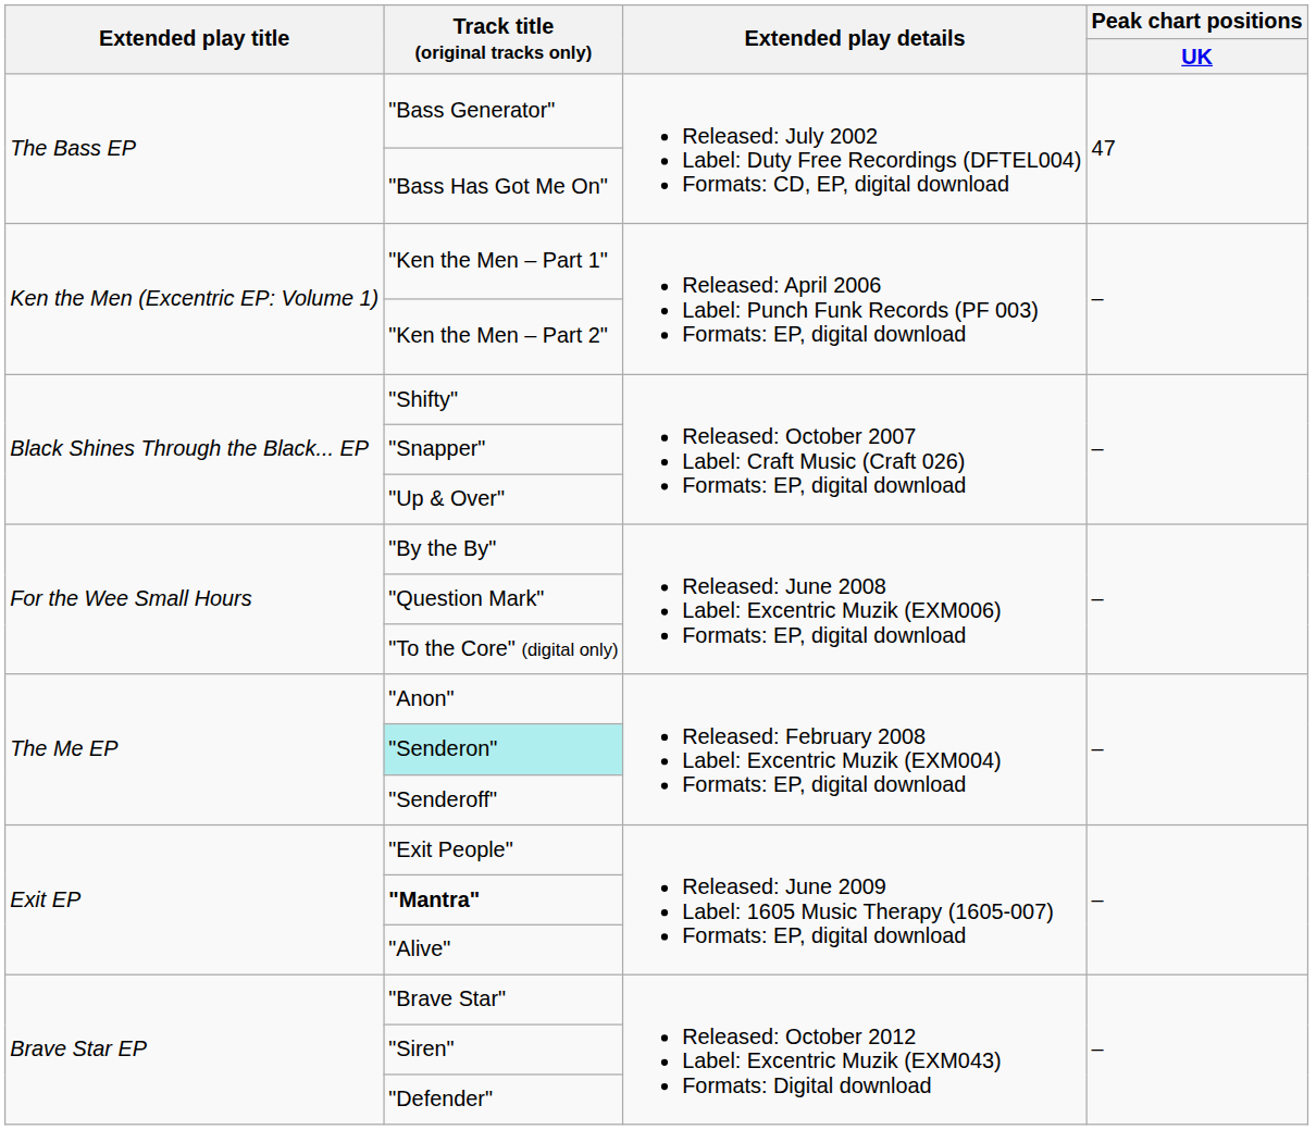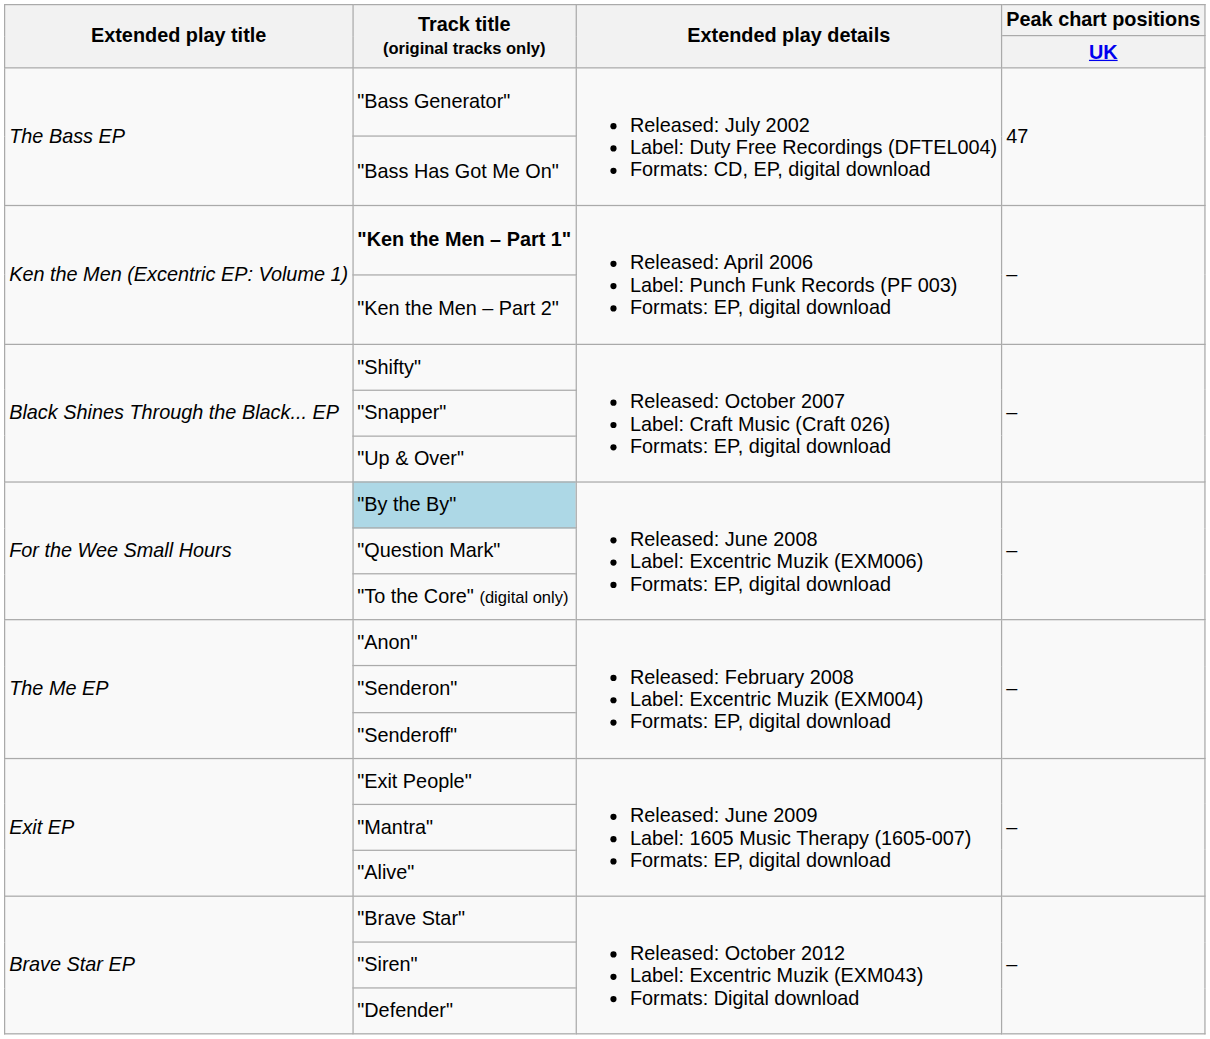"Ken the Men – Part 1" | Track title (original tracks only): normal -> bold
"By the By" | Track title (original tracks only): no background -> lightblue background
"Senderon" | Track title (original tracks only): paleturquoise background -> no background
"Mantra" | Track title (original tracks only): bold -> normal
